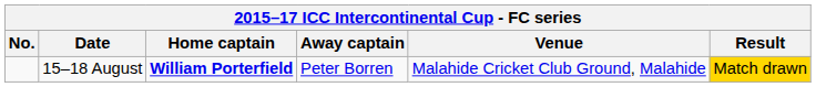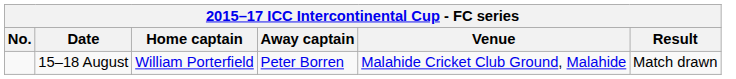15–18 August | Home captain: bold -> normal
15–18 August | Result: gold background -> no background
